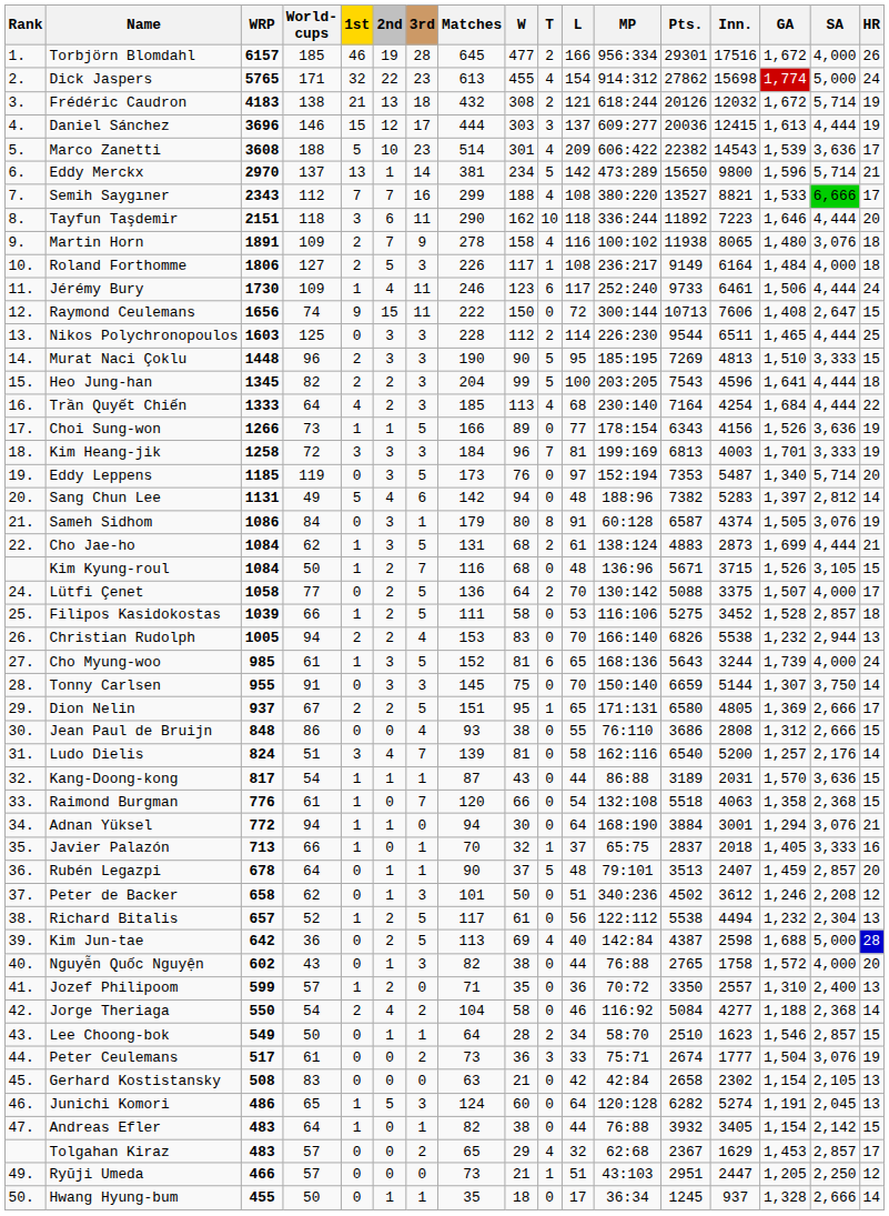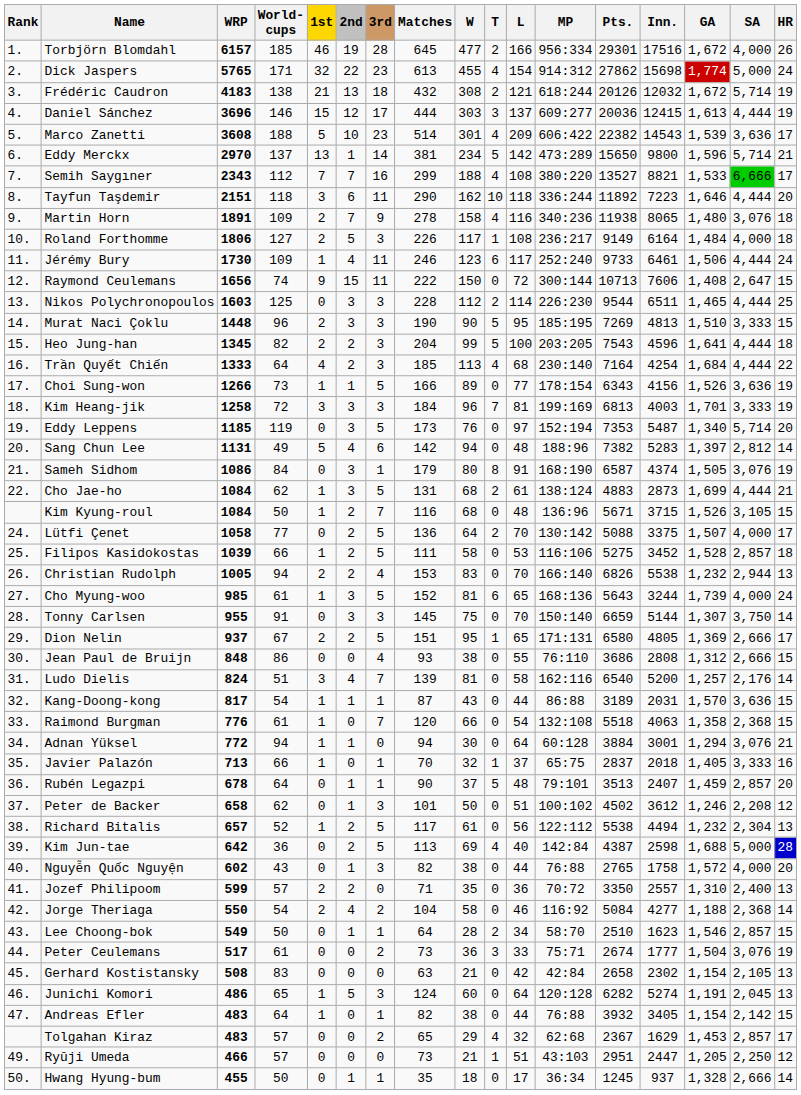Martin Horn | MP: 100:102 -> 340:236
Sameh Sidhom | MP: 60:128 -> 168:190
Adnan Yüksel | MP: 168:190 -> 60:128
Peter de Backer | MP: 340:236 -> 100:102
Jozef Philipoom | 1st: 1 -> 2
